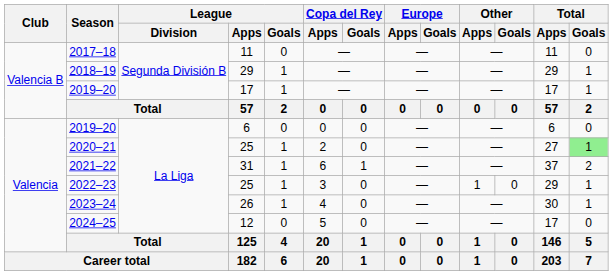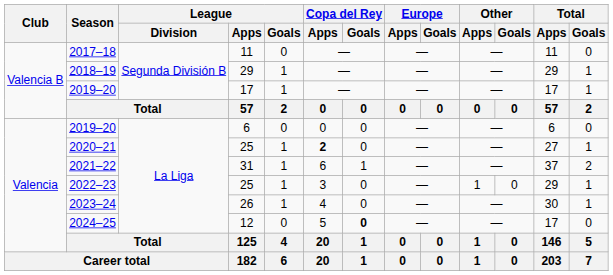2020–21 | Copa del Rey / Apps: normal -> bold
2020–21 | Total / Goals: lightgreen background -> no background
2024–25 | Copa del Rey / Goals: normal -> bold
